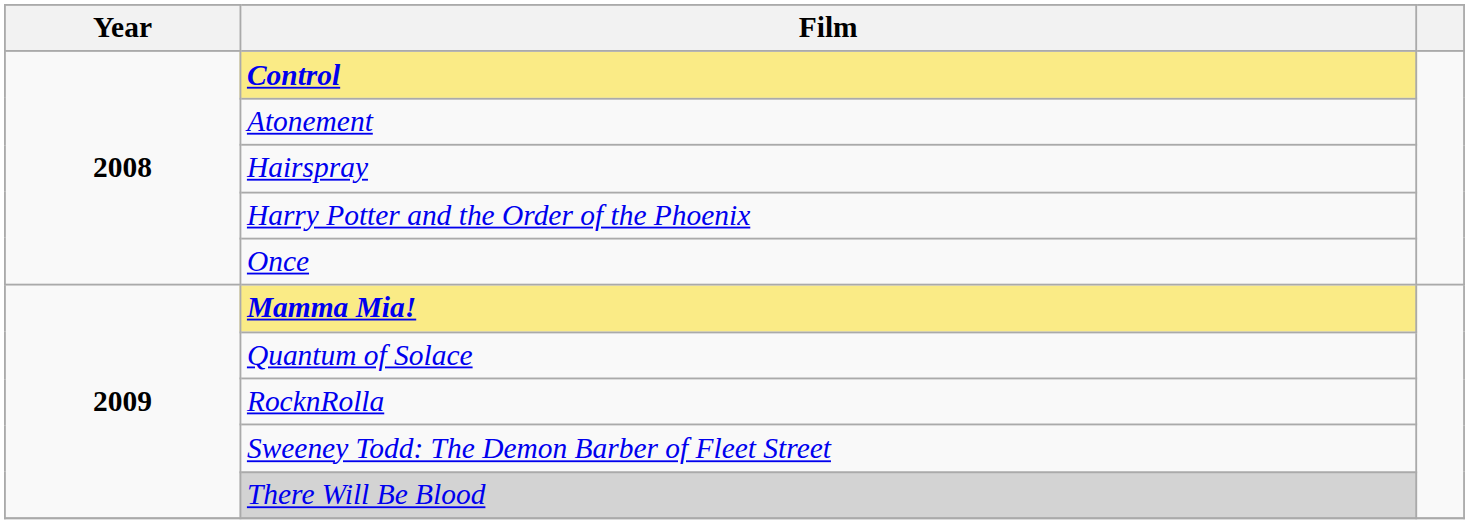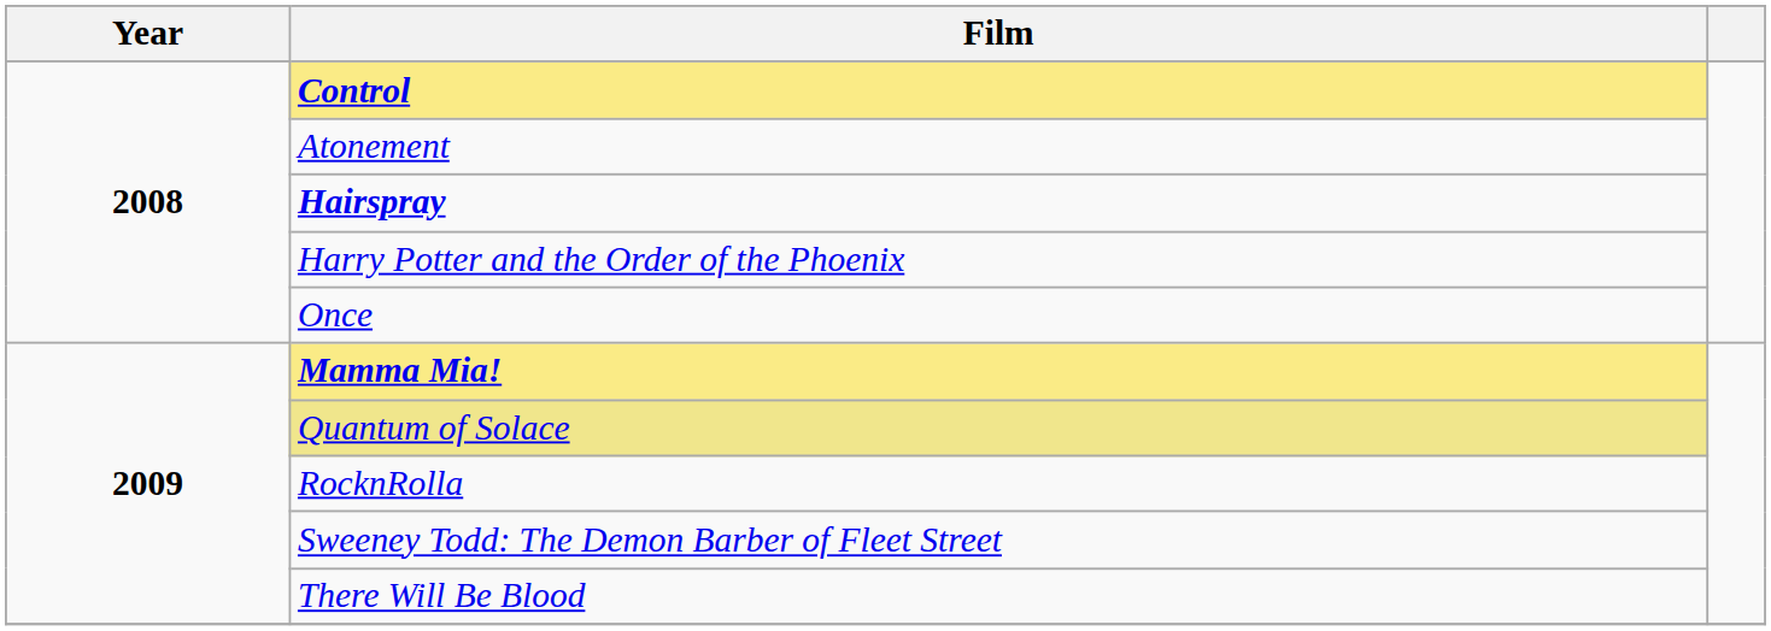Hairspray | Film: normal -> bold
Quantum of Solace | Film: no background -> khaki background
There Will Be Blood | Film: lightgrey background -> no background
